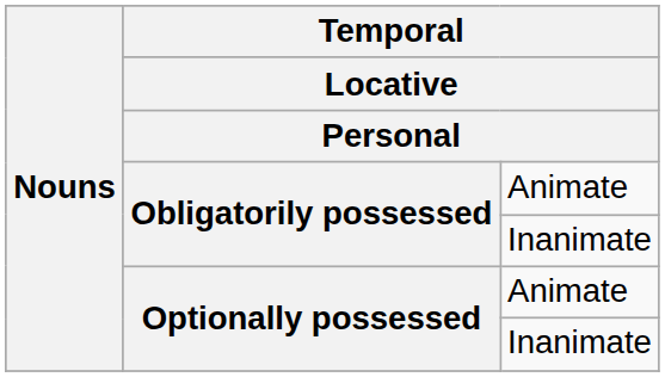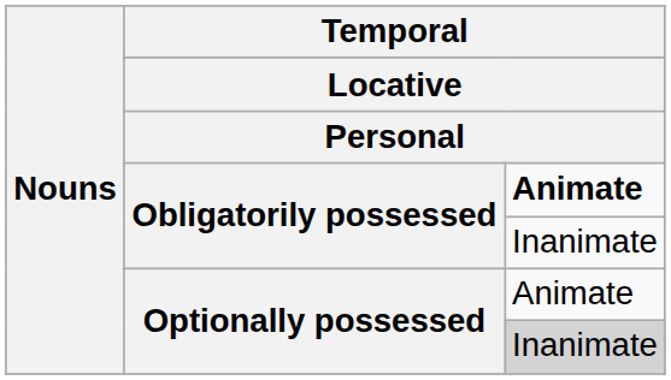Obligatorily possessed / Animate | column 3: normal -> bold
Optionally possessed / Inanimate | column 3: no background -> lightgrey background
